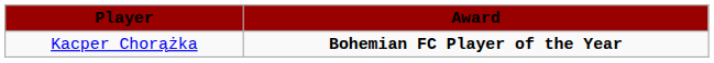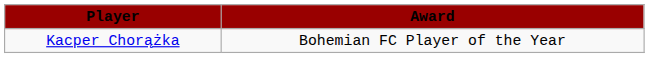Kacper Chorążka | Award: bold -> normal
